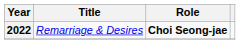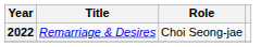2022 | Role: bold -> normal
